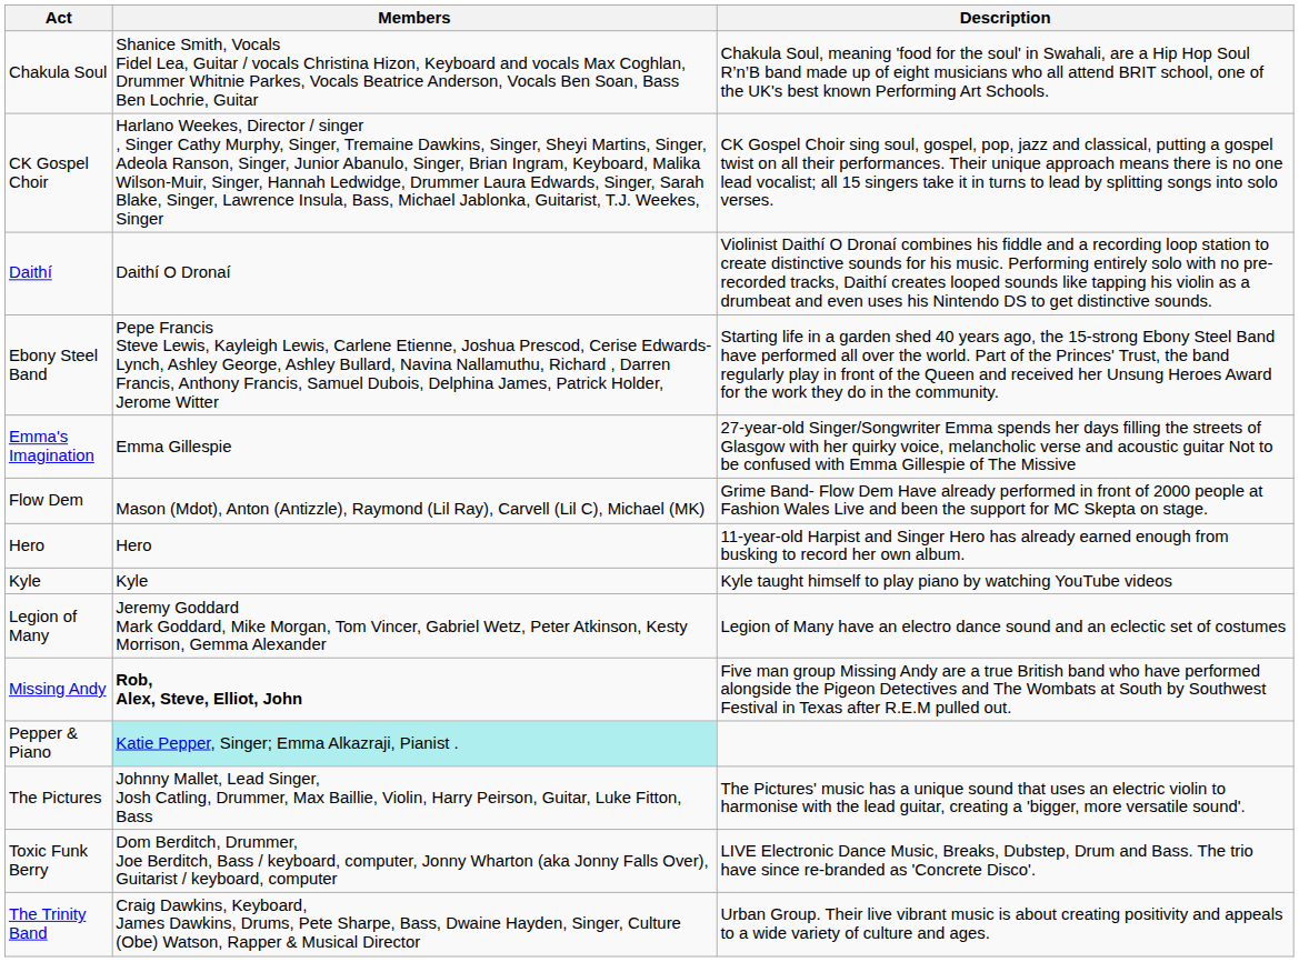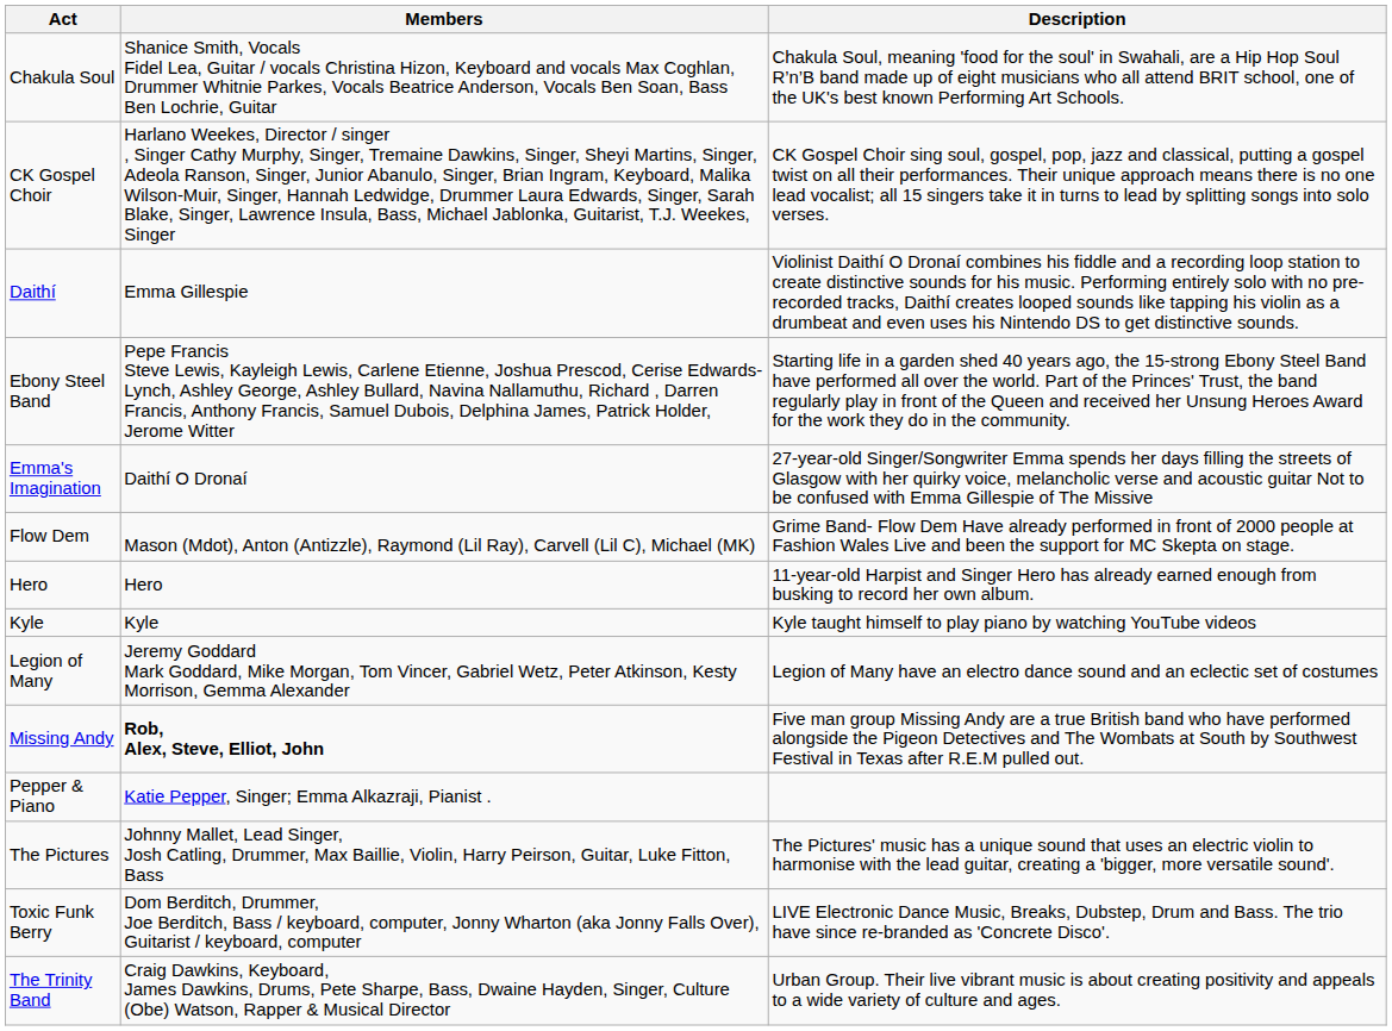Daithí | Members: Daithí O Dronaí -> Emma Gillespie
Emma's Imagination | Members: Emma Gillespie -> Daithí O Dronaí
Pepper & Piano | Members: paleturquoise background -> no background
